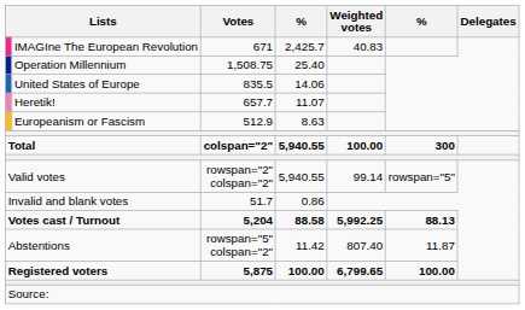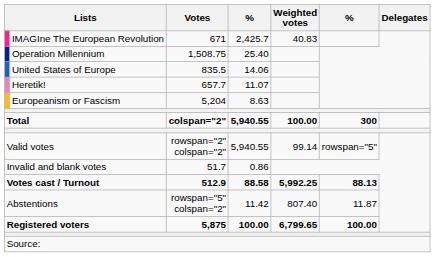Europeanism or Fascism | Votes: 512.9 -> 5,204
Votes cast / Turnout | Votes: 5,204 -> 512.9
